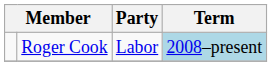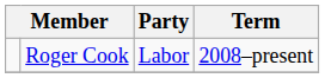Roger Cook | Term: lightblue background -> no background
